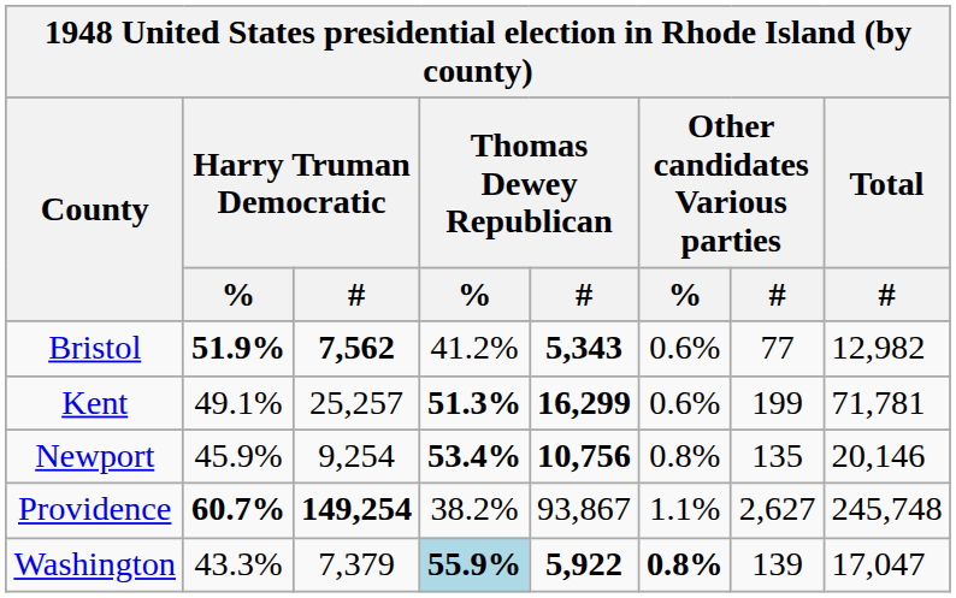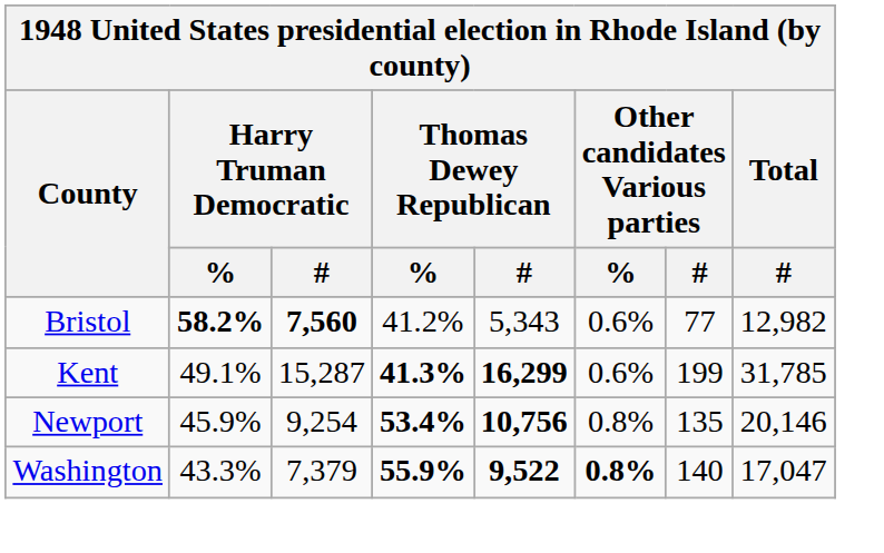Bristol | Harry Truman Democratic / %: 51.9% -> 58.2%
Bristol | Harry Truman Democratic / #: 7,562 -> 7,560
Bristol | Thomas Dewey Republican / #: bold -> normal
Kent | Harry Truman Democratic / #: 25,257 -> 15,287
Kent | Thomas Dewey Republican / %: 51.3% -> 41.3%
Kent | Total / #: 71,781 -> 31,785
- row: Providence | 60.7% | 149,254 | 38.2% | 93,867 | 1.1% | 2,627 | 245,748
Washington | Thomas Dewey Republican / %: lightblue background -> no background
Washington | Thomas Dewey Republican / #: 5,922 -> 9,522
Washington | Other candidates Various parties / #: 139 -> 140
